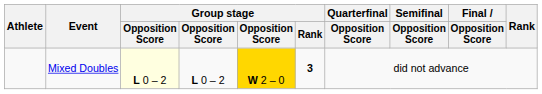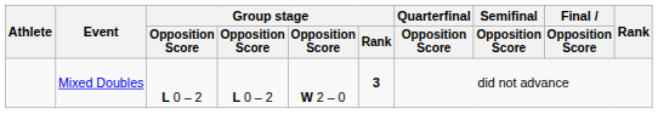Mixed Doubles | column 3: lightyellow background -> no background
Mixed Doubles | column 5: gold background -> no background
